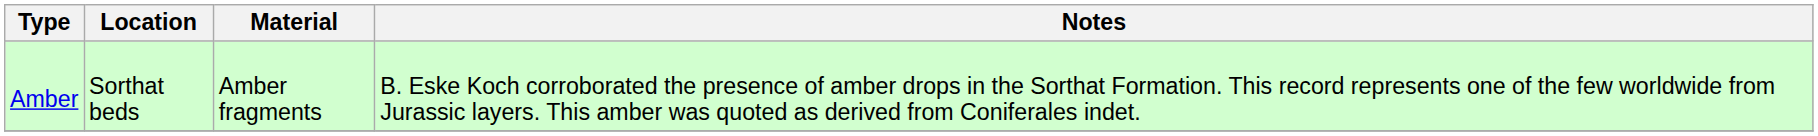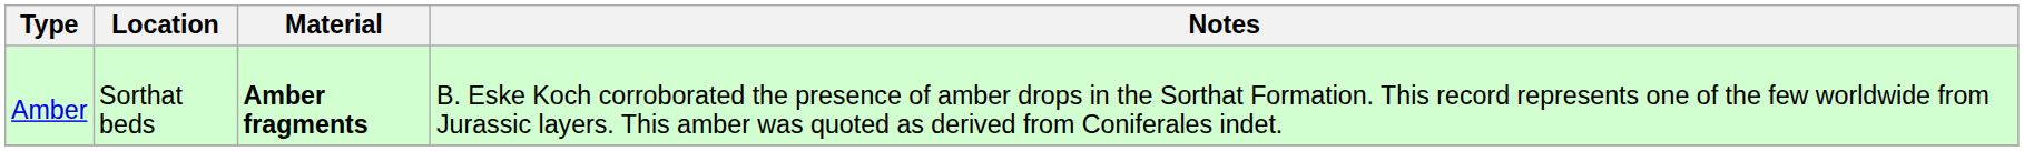Amber | Material: normal -> bold
